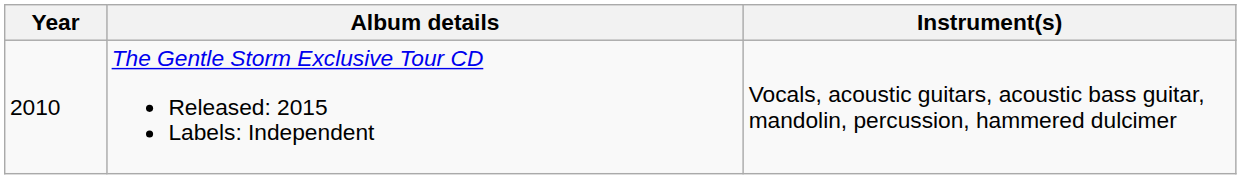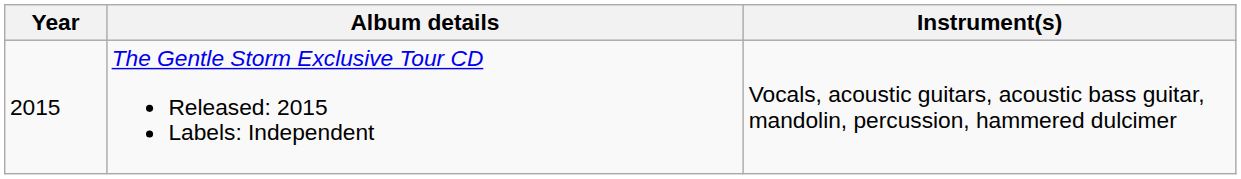row 2 | Year: 2010 -> 2015
